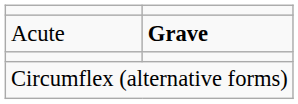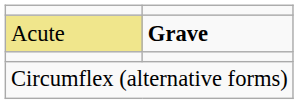row 2 | column 1: no background -> khaki background
